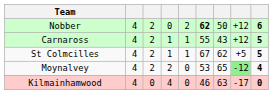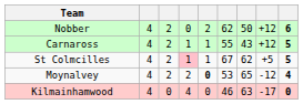Nobber | column 6: bold -> normal
St Colmcilles | column 4: no background -> pink background
Moynalvey | column 5: normal -> bold
Moynalvey | column 8: lightgreen background -> no background
